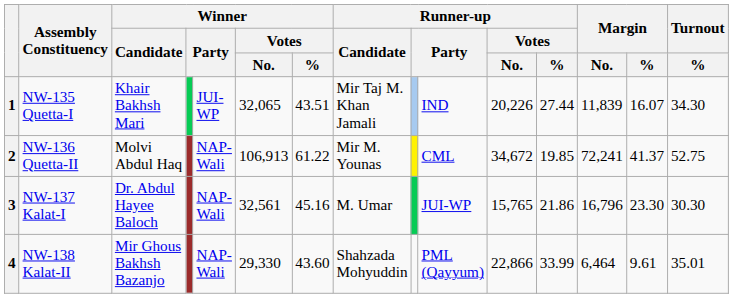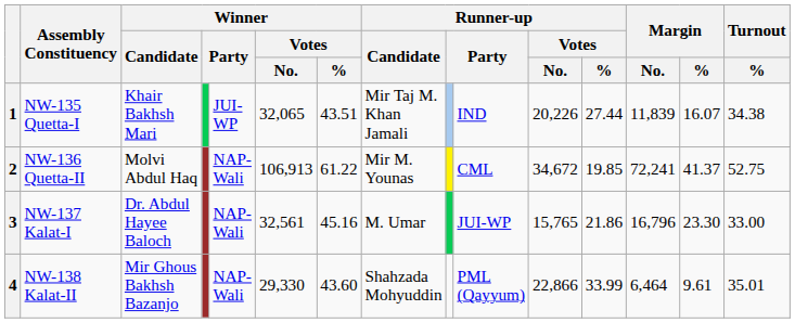1 | Turnout / %: 34.30 -> 34.38
3 | Turnout / %: 30.30 -> 33.00
